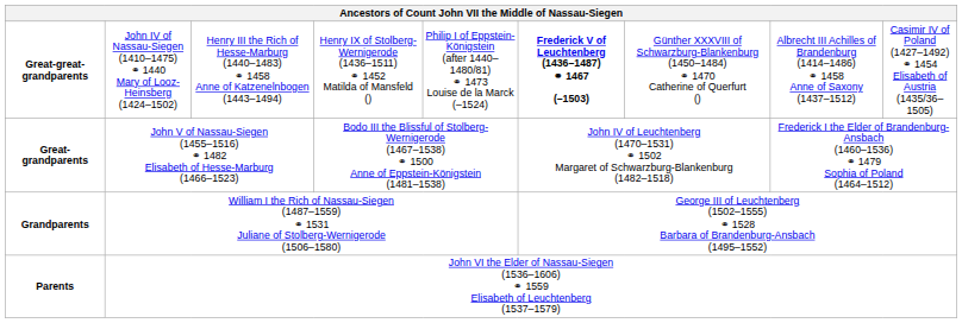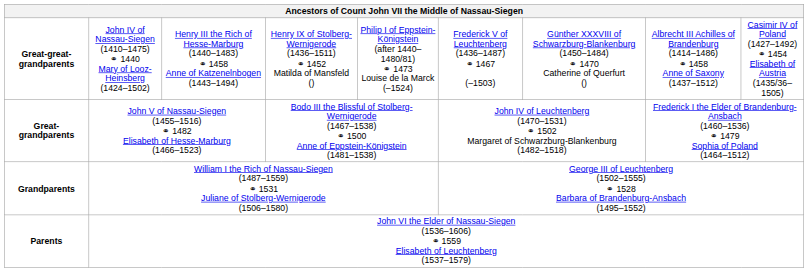Great-great-grandparents | column 6: bold -> normal
